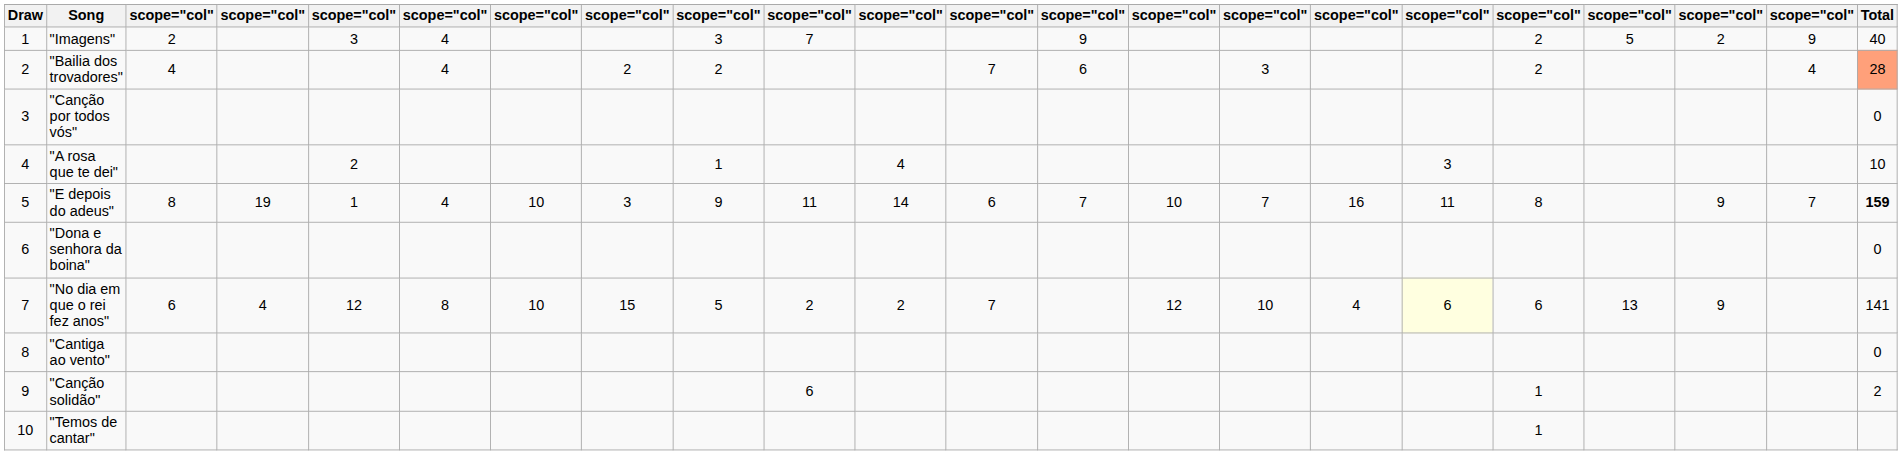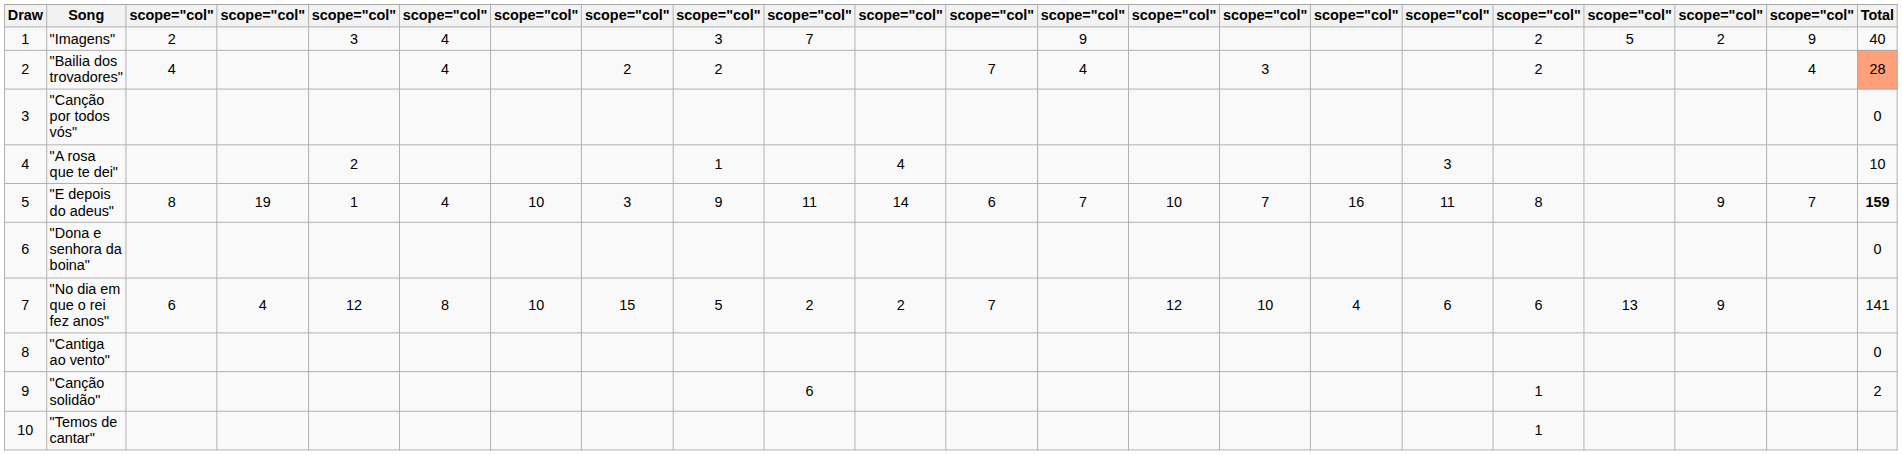"Bailia dos trovadores" | column 13: 6 -> 4
"No dia em que o rei fez anos" | column 17: lightyellow background -> no background
